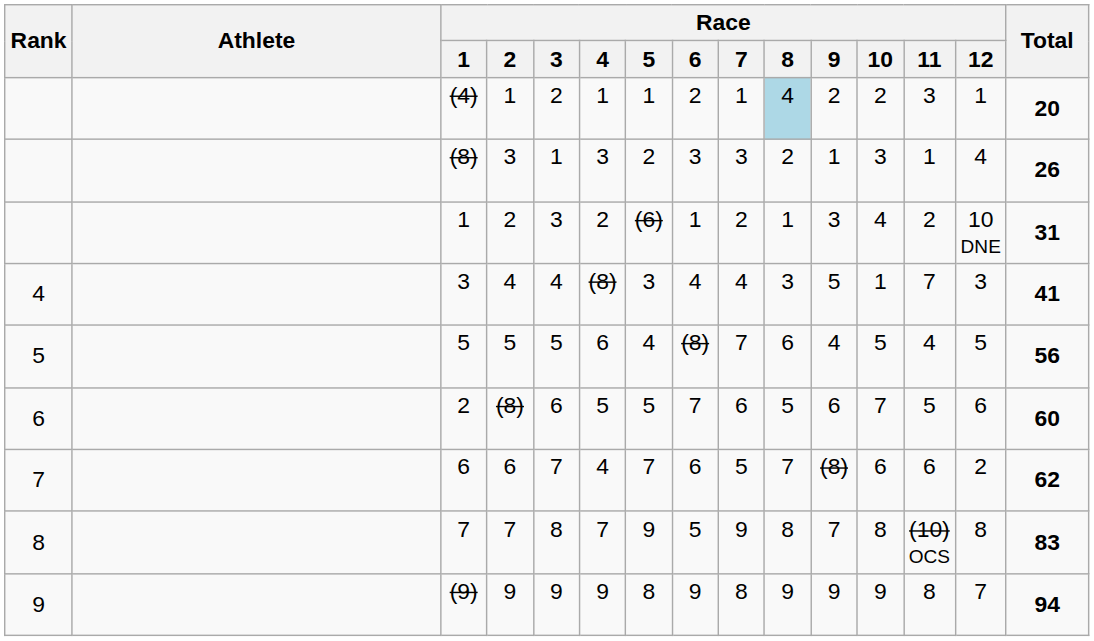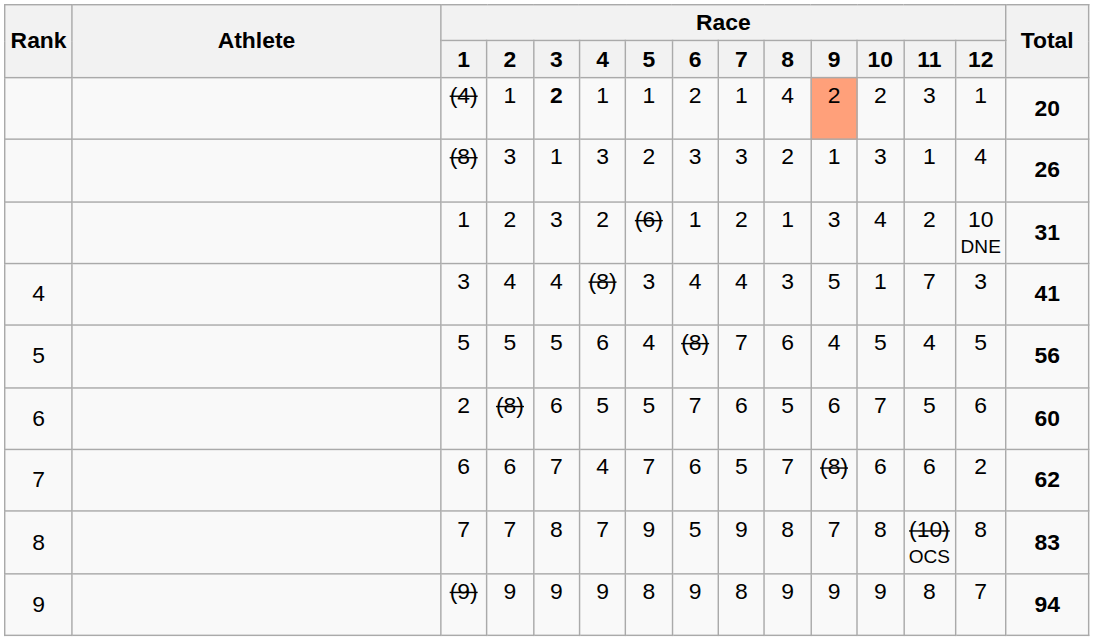(4) | Race / 3: normal -> bold
(4) | Race / 8: lightblue background -> no background
(4) | Race / 9: no background -> lightsalmon background
